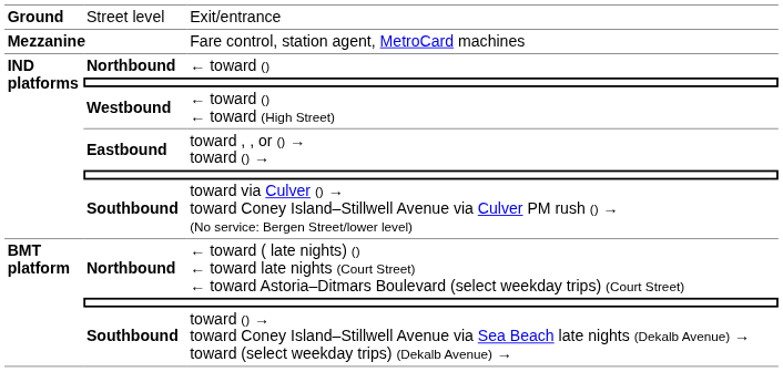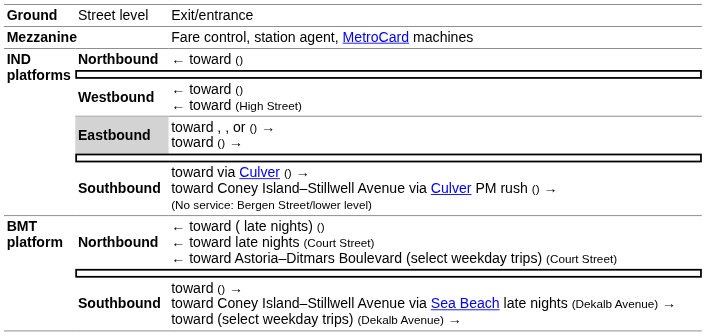toward , , or () → toward () → | column 2: no background -> lightgrey background
